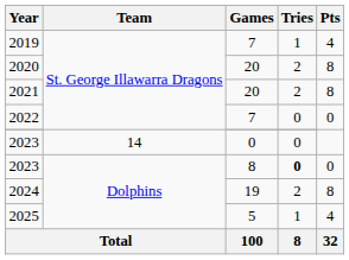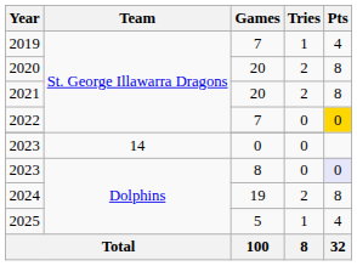2022 | Pts: no background -> gold background
2023 / 8 | Tries: bold -> normal
2023 / 8 | Pts: no background -> lavender background
